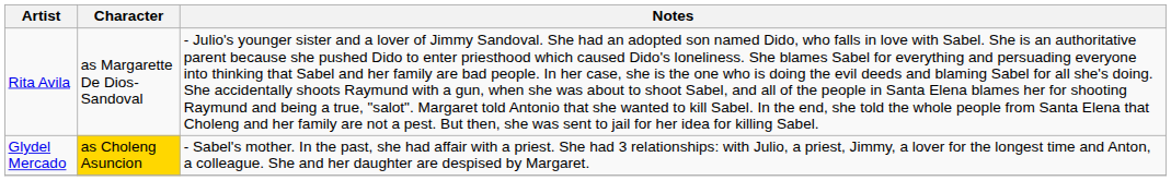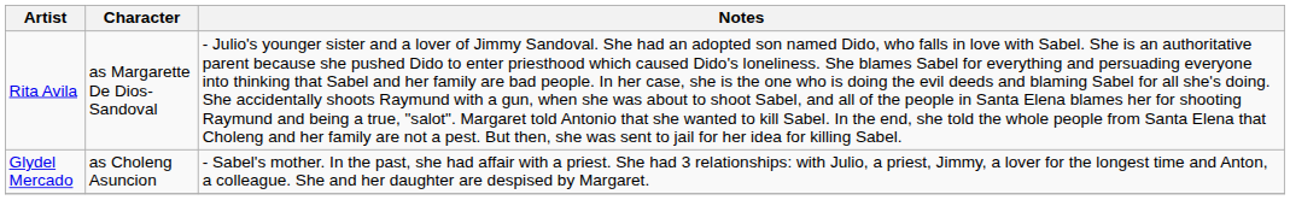Glydel Mercado | Character: gold background -> no background
